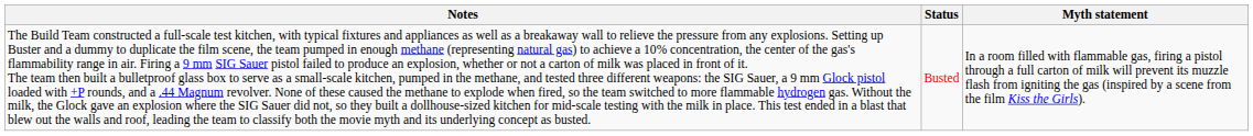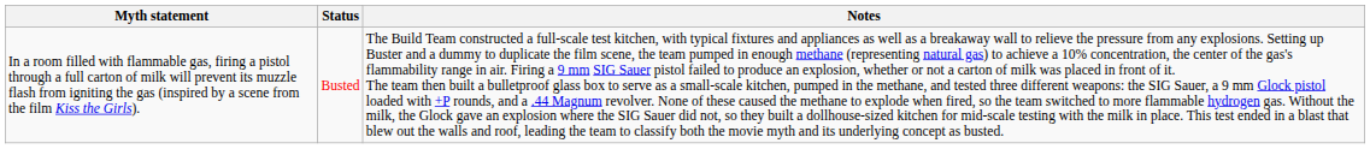columns swapped: Myth statement <-> Notes
